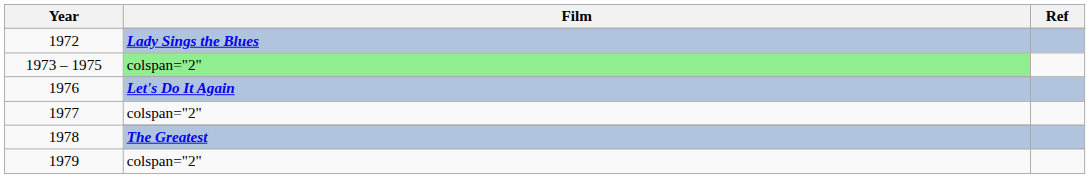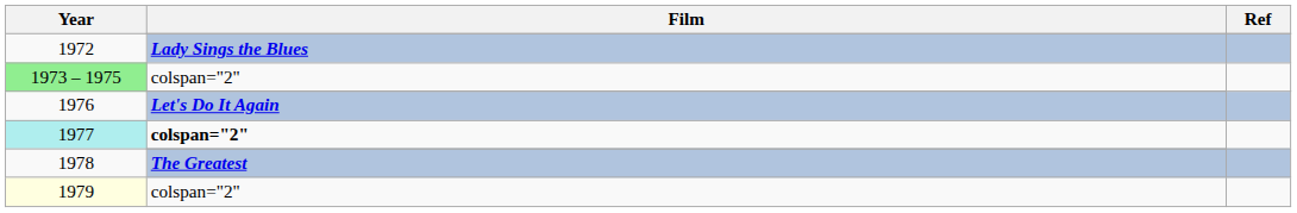1973 – 1975 | Year: no background -> lightgreen background
1973 – 1975 | Film: lightgreen background -> no background
1977 | Year: no background -> paleturquoise background
1977 | Film: normal -> bold
1979 | Year: no background -> lightyellow background
